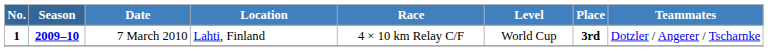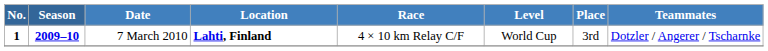7 March 2010 | Location: normal -> bold
7 March 2010 | Place: bold -> normal
